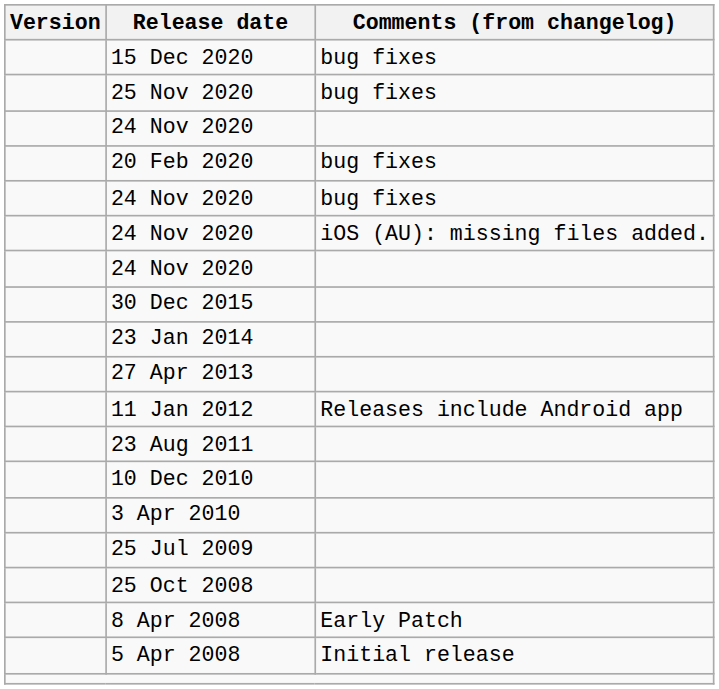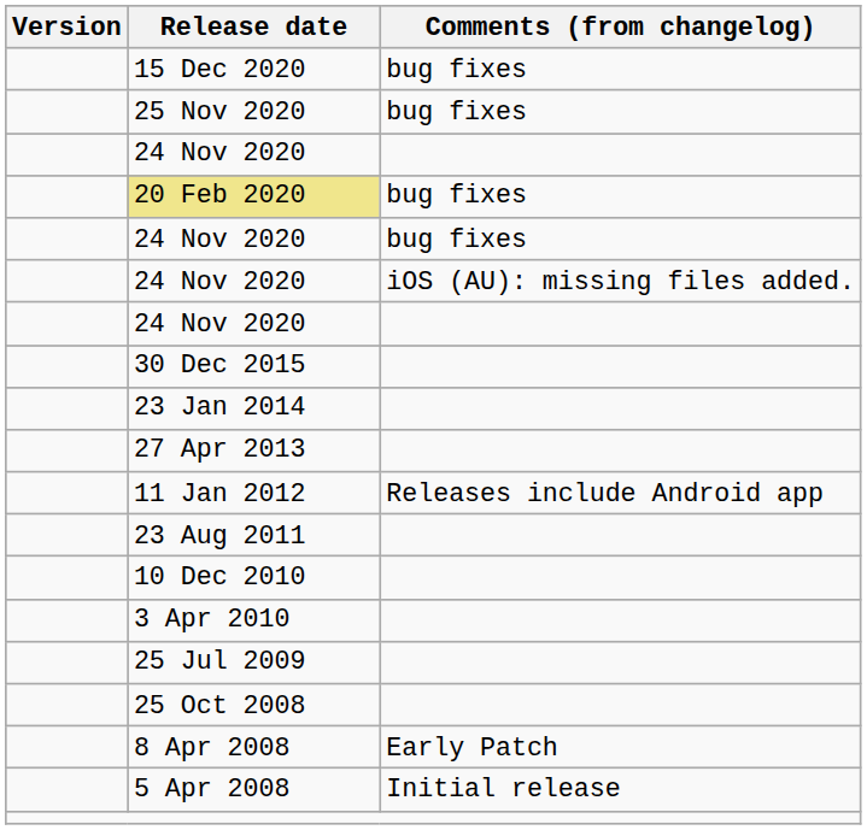20 Feb 2020 | Release date: no background -> khaki background
